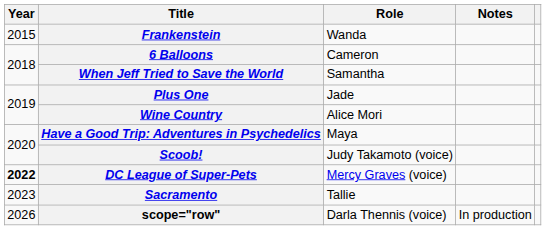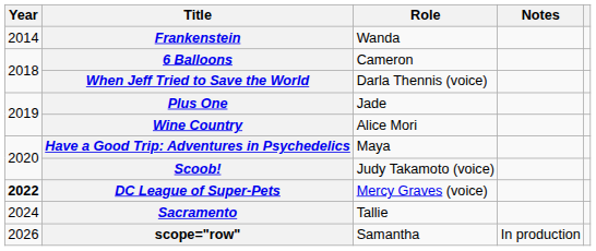Frankenstein | Year: 2015 -> 2014
When Jeff Tried to Save the World | Role: Samantha -> Darla Thennis (voice)
Sacramento | Year: 2023 -> 2024
scope="row" | Role: Darla Thennis (voice) -> Samantha
